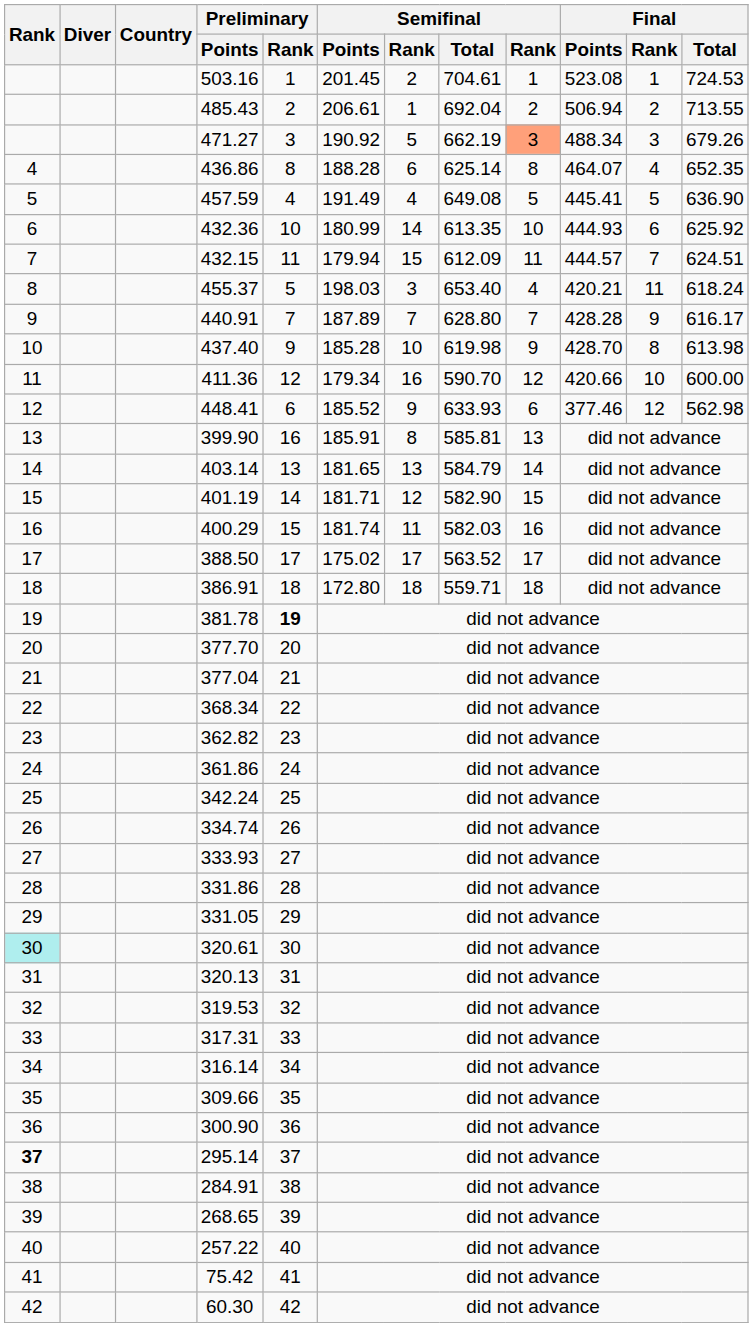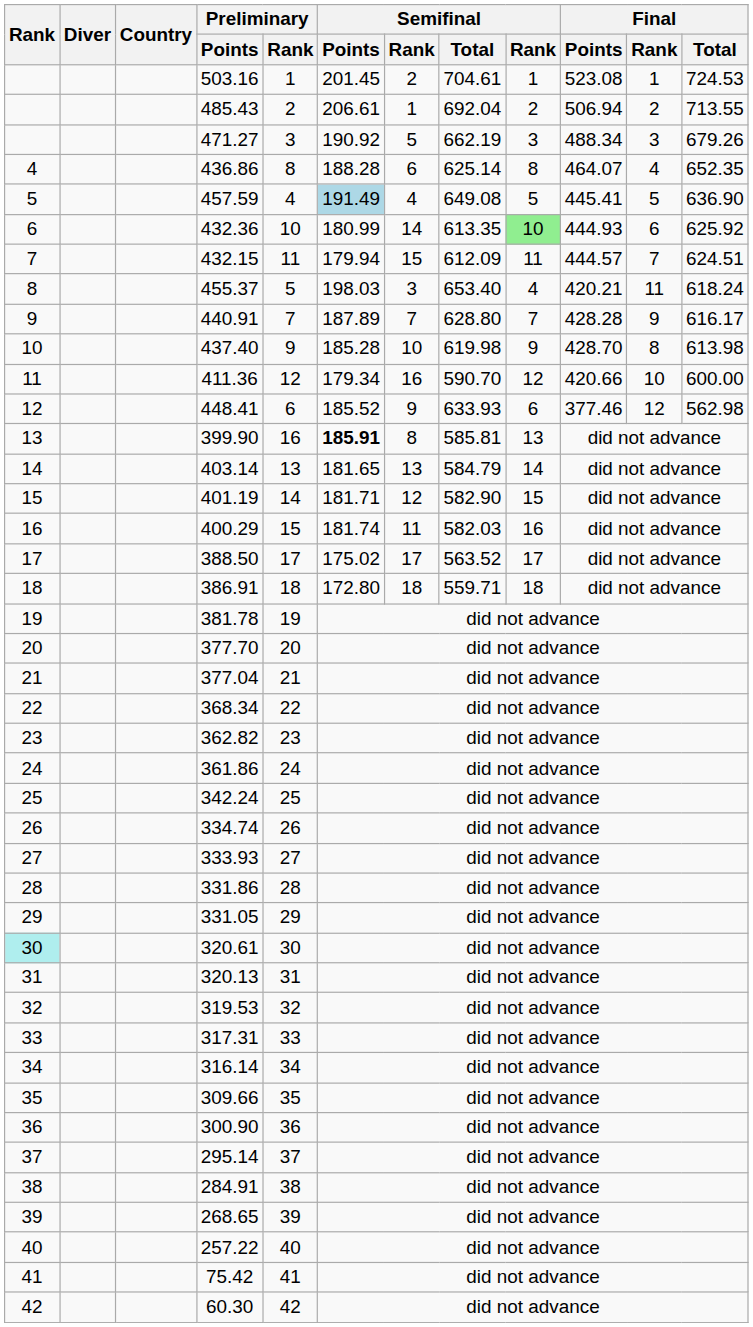471.27 | column 9: lightsalmon background -> no background
457.59 | Semifinal / Points: no background -> lightblue background
432.36 | column 9: no background -> lightgreen background
399.90 | Semifinal / Points: normal -> bold
381.78 | Preliminary / Rank: bold -> normal
295.14 | Rank: bold -> normal
